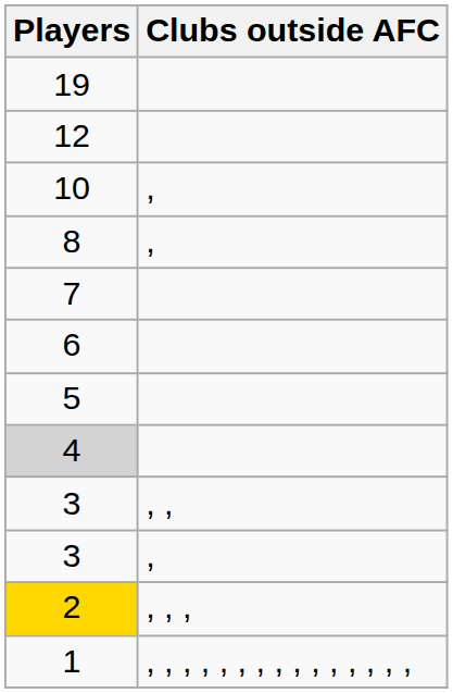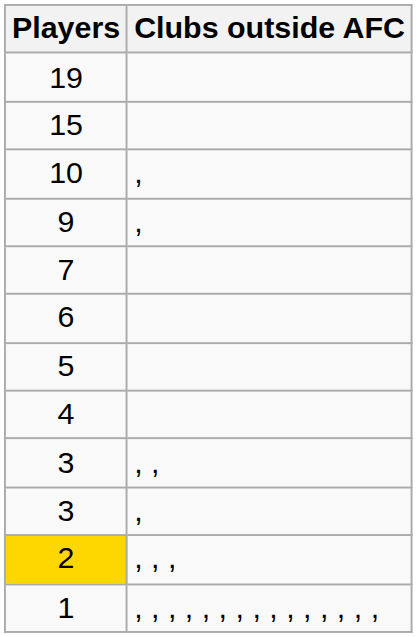row 3 | Players: 12 -> 15
row 5 | Players: 8 -> 9
row 9 | Players: lightgrey background -> no background
